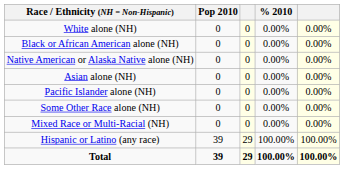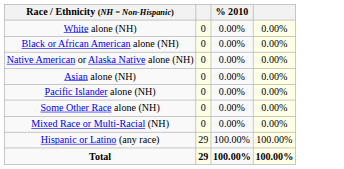- column: Pop 2010 | 0 | 0 | 0 | 0 | 0 | 0 | 0 | 39 | 39
